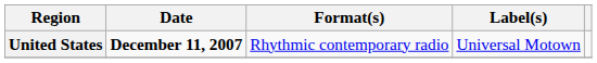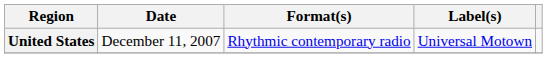United States | Date: bold -> normal
